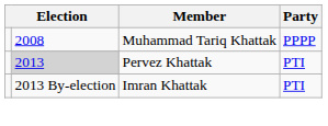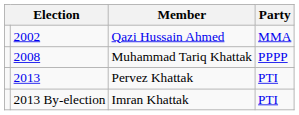+ row: 2002 | Qazi Hussain Ahmed | MMA
Pervez Khattak | column 2: lightgrey background -> no background
